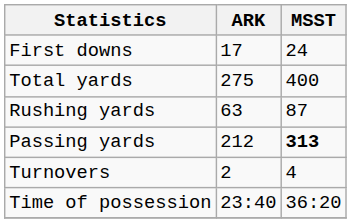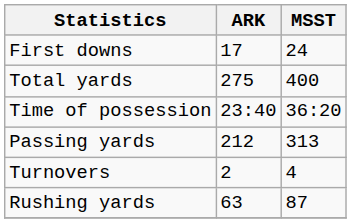rows swapped: Rushing yards <-> Time of possession
Passing yards | MSST: bold -> normal
